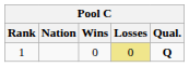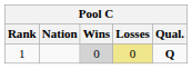1 | Wins: no background -> lightgrey background
